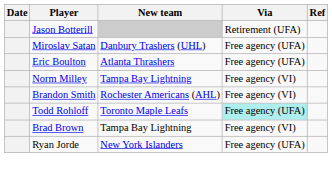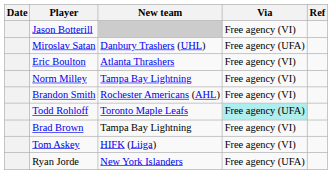Jason Botterill | Via: Retirement (UFA) -> Free agency (VI)
Eric Boulton | Via: Free agency (UFA) -> Free agency (VI)
+ row: Tom Askey | HIFK (Liiga) | Free agency (VI)
